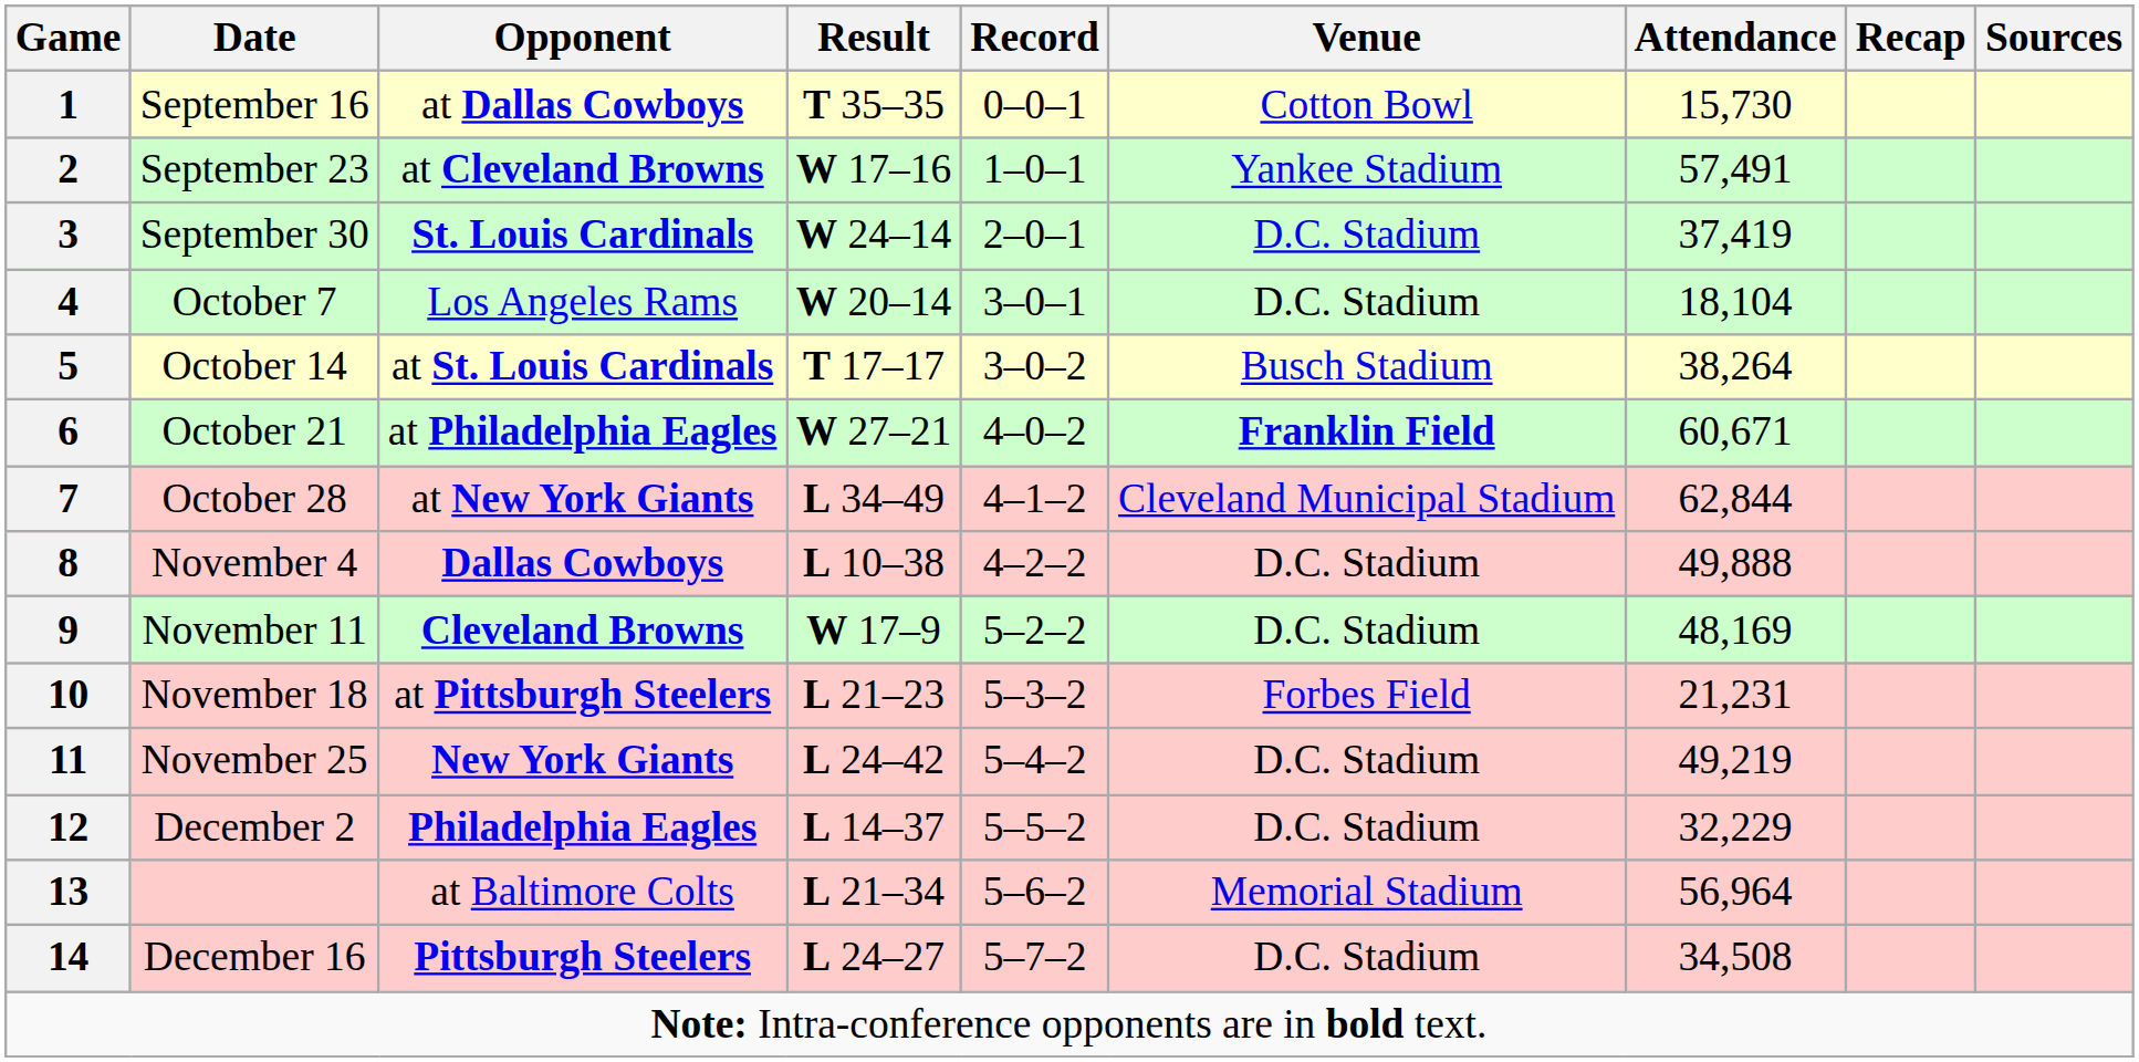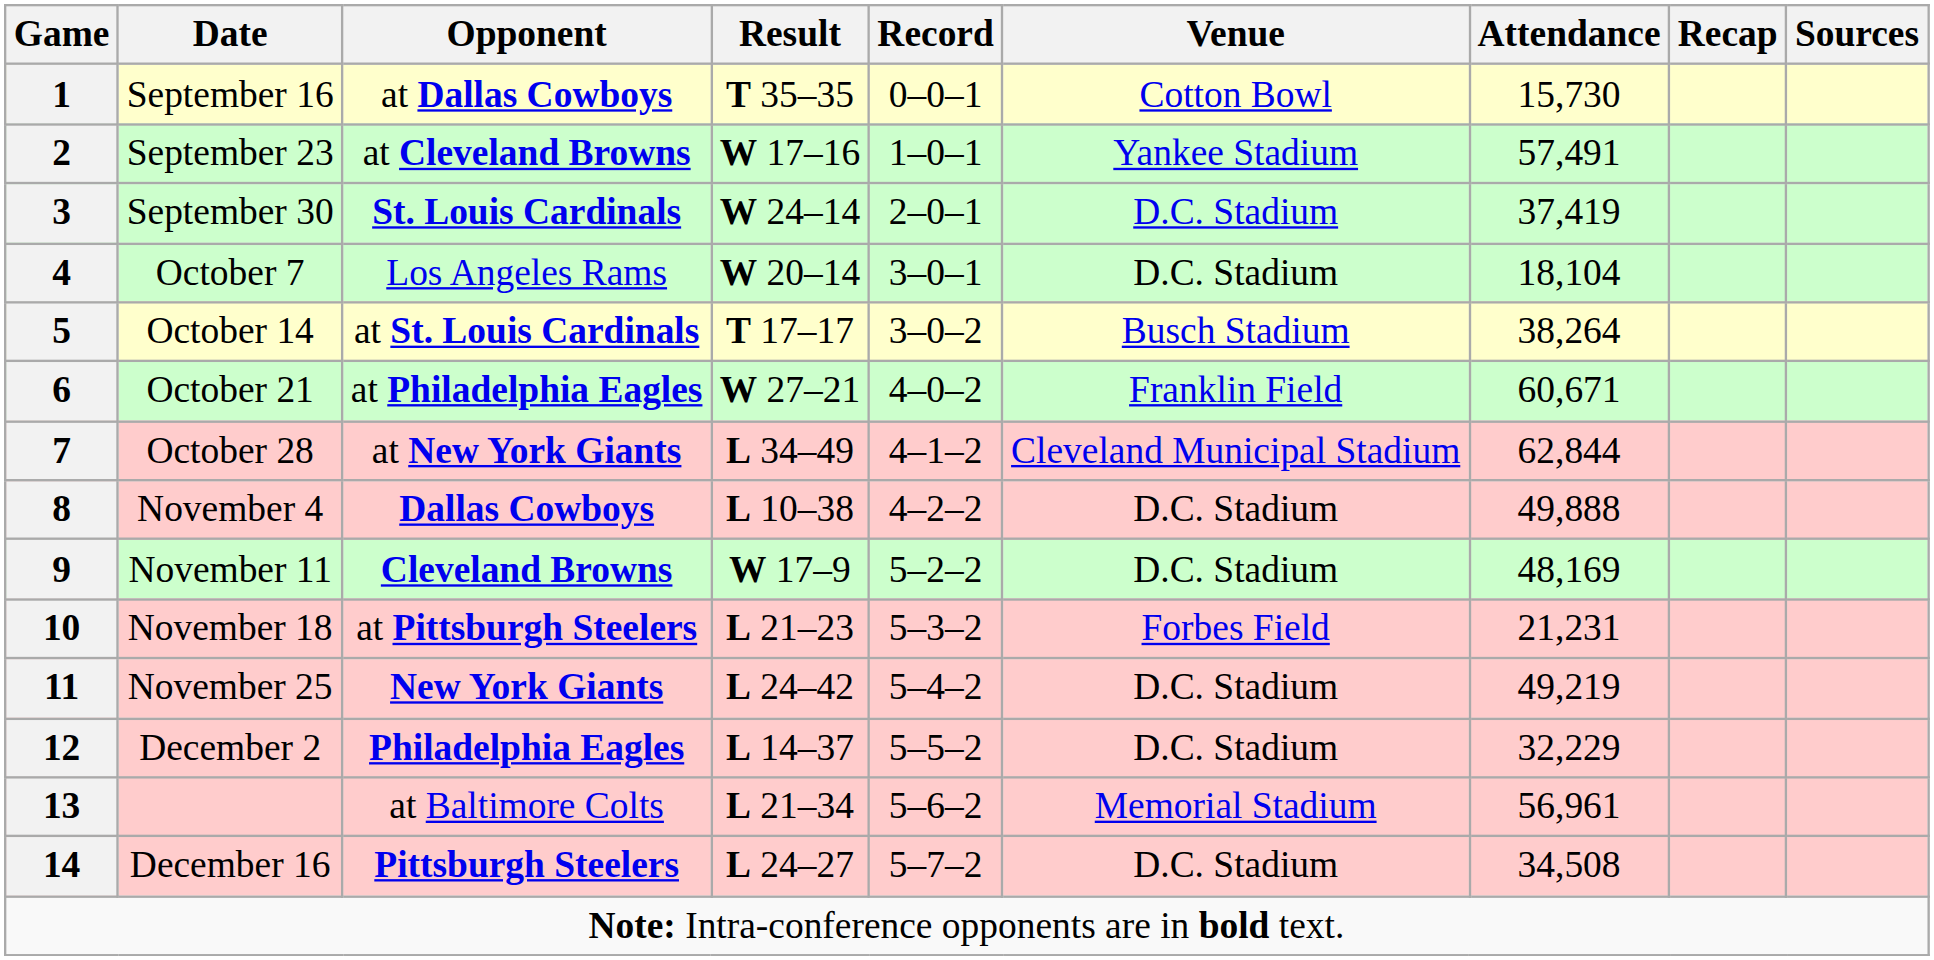6 | Venue: bold -> normal
13 | Attendance: 56,964 -> 56,961
